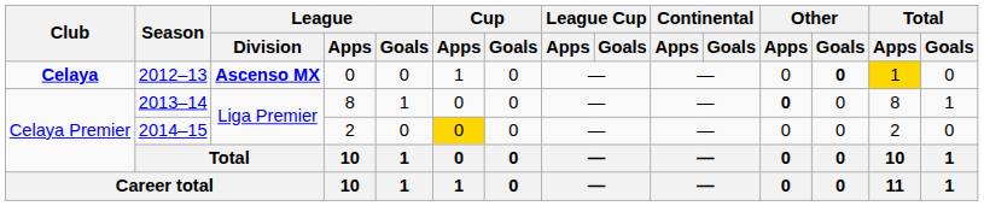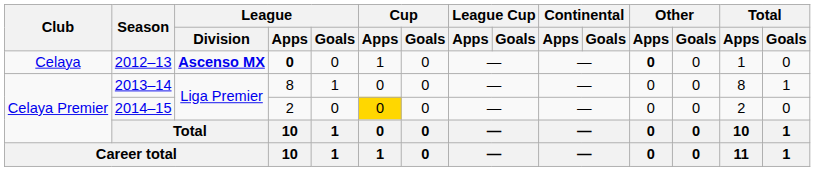2012–13 | Club: bold -> normal
2012–13 | League / Apps: normal -> bold
2012–13 | Other / Apps: normal -> bold
2012–13 | Other / Goals: bold -> normal
2012–13 | Total / Apps: gold background -> no background
2013–14 | Other / Apps: bold -> normal
